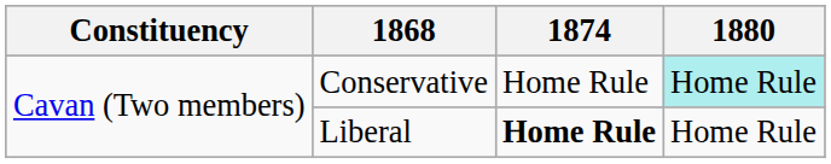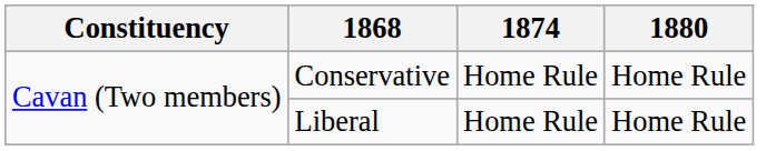Conservative | 1880: paleturquoise background -> no background
Liberal | 1874: bold -> normal
